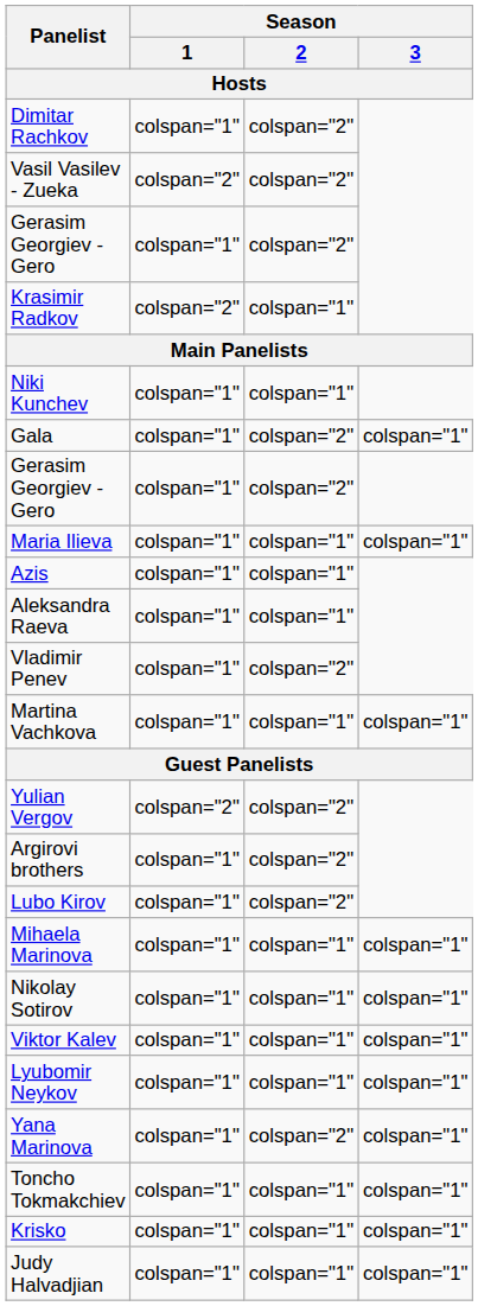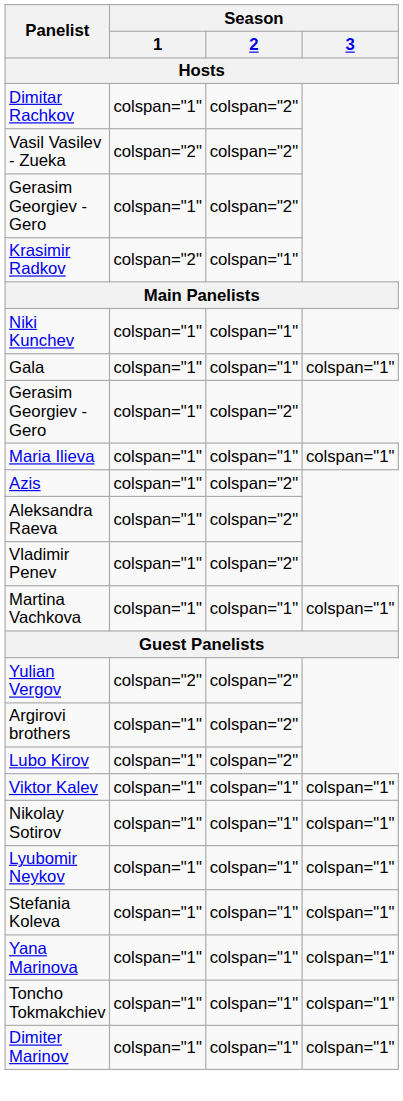Gala | Season / 2: colspan="2" -> colspan="1"
Azis | Season / 2: colspan="1" -> colspan="2"
Aleksandra Raeva | Season / 2: colspan="1" -> colspan="2"
- row: Mihaela Marinova | colspan="1" | colspan="1" | colspan="1"
rows swapped: Viktor Kalev <-> Nikolay Sotirov
+ row: Stefania Koleva | colspan="1" | colspan="1" | colspan="1"
Yana Marinova | Season / 2: colspan="2" -> colspan="1"
+ row: Dimiter Marinov | colspan="1" | colspan="1" | colspan="1"
- row: Krisko | colspan="1" | colspan="1" | colspan="1"
- row: Judy Halvadjian | colspan="1" | colspan="1" | colspan="1"
